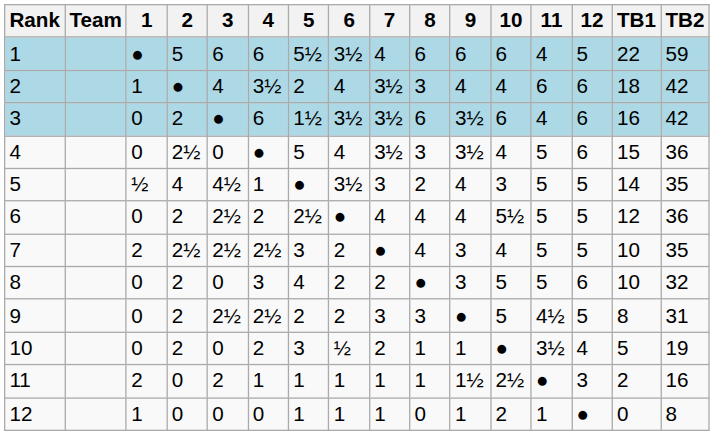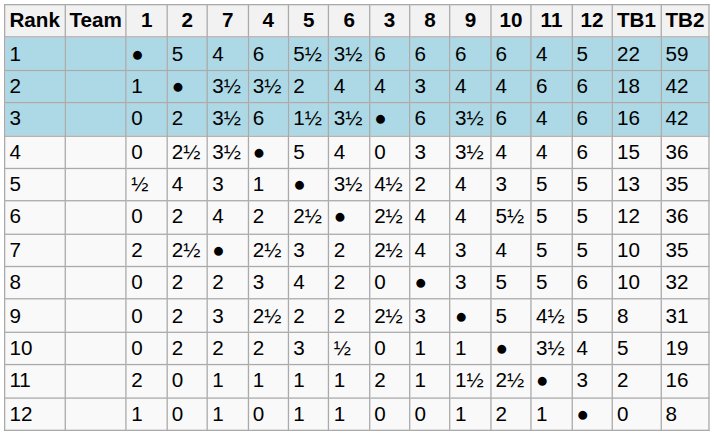columns swapped: 3 <-> 7
row 5 | 11: 5 -> 4
row 6 | TB1: 14 -> 13
